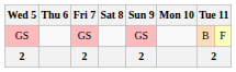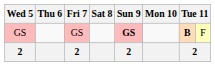row 2 | Sun 9: normal -> bold
row 2 | column 7: normal -> bold
